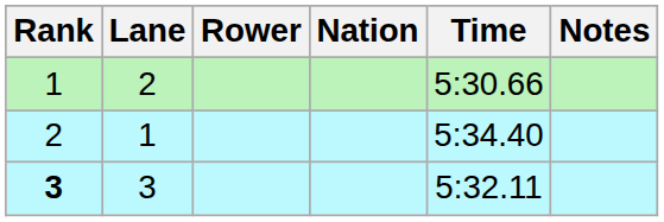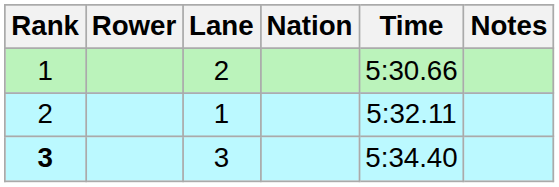columns swapped: Lane <-> Rower
row 3 | Time: 5:34.40 -> 5:32.11
row 4 | Time: 5:32.11 -> 5:34.40
